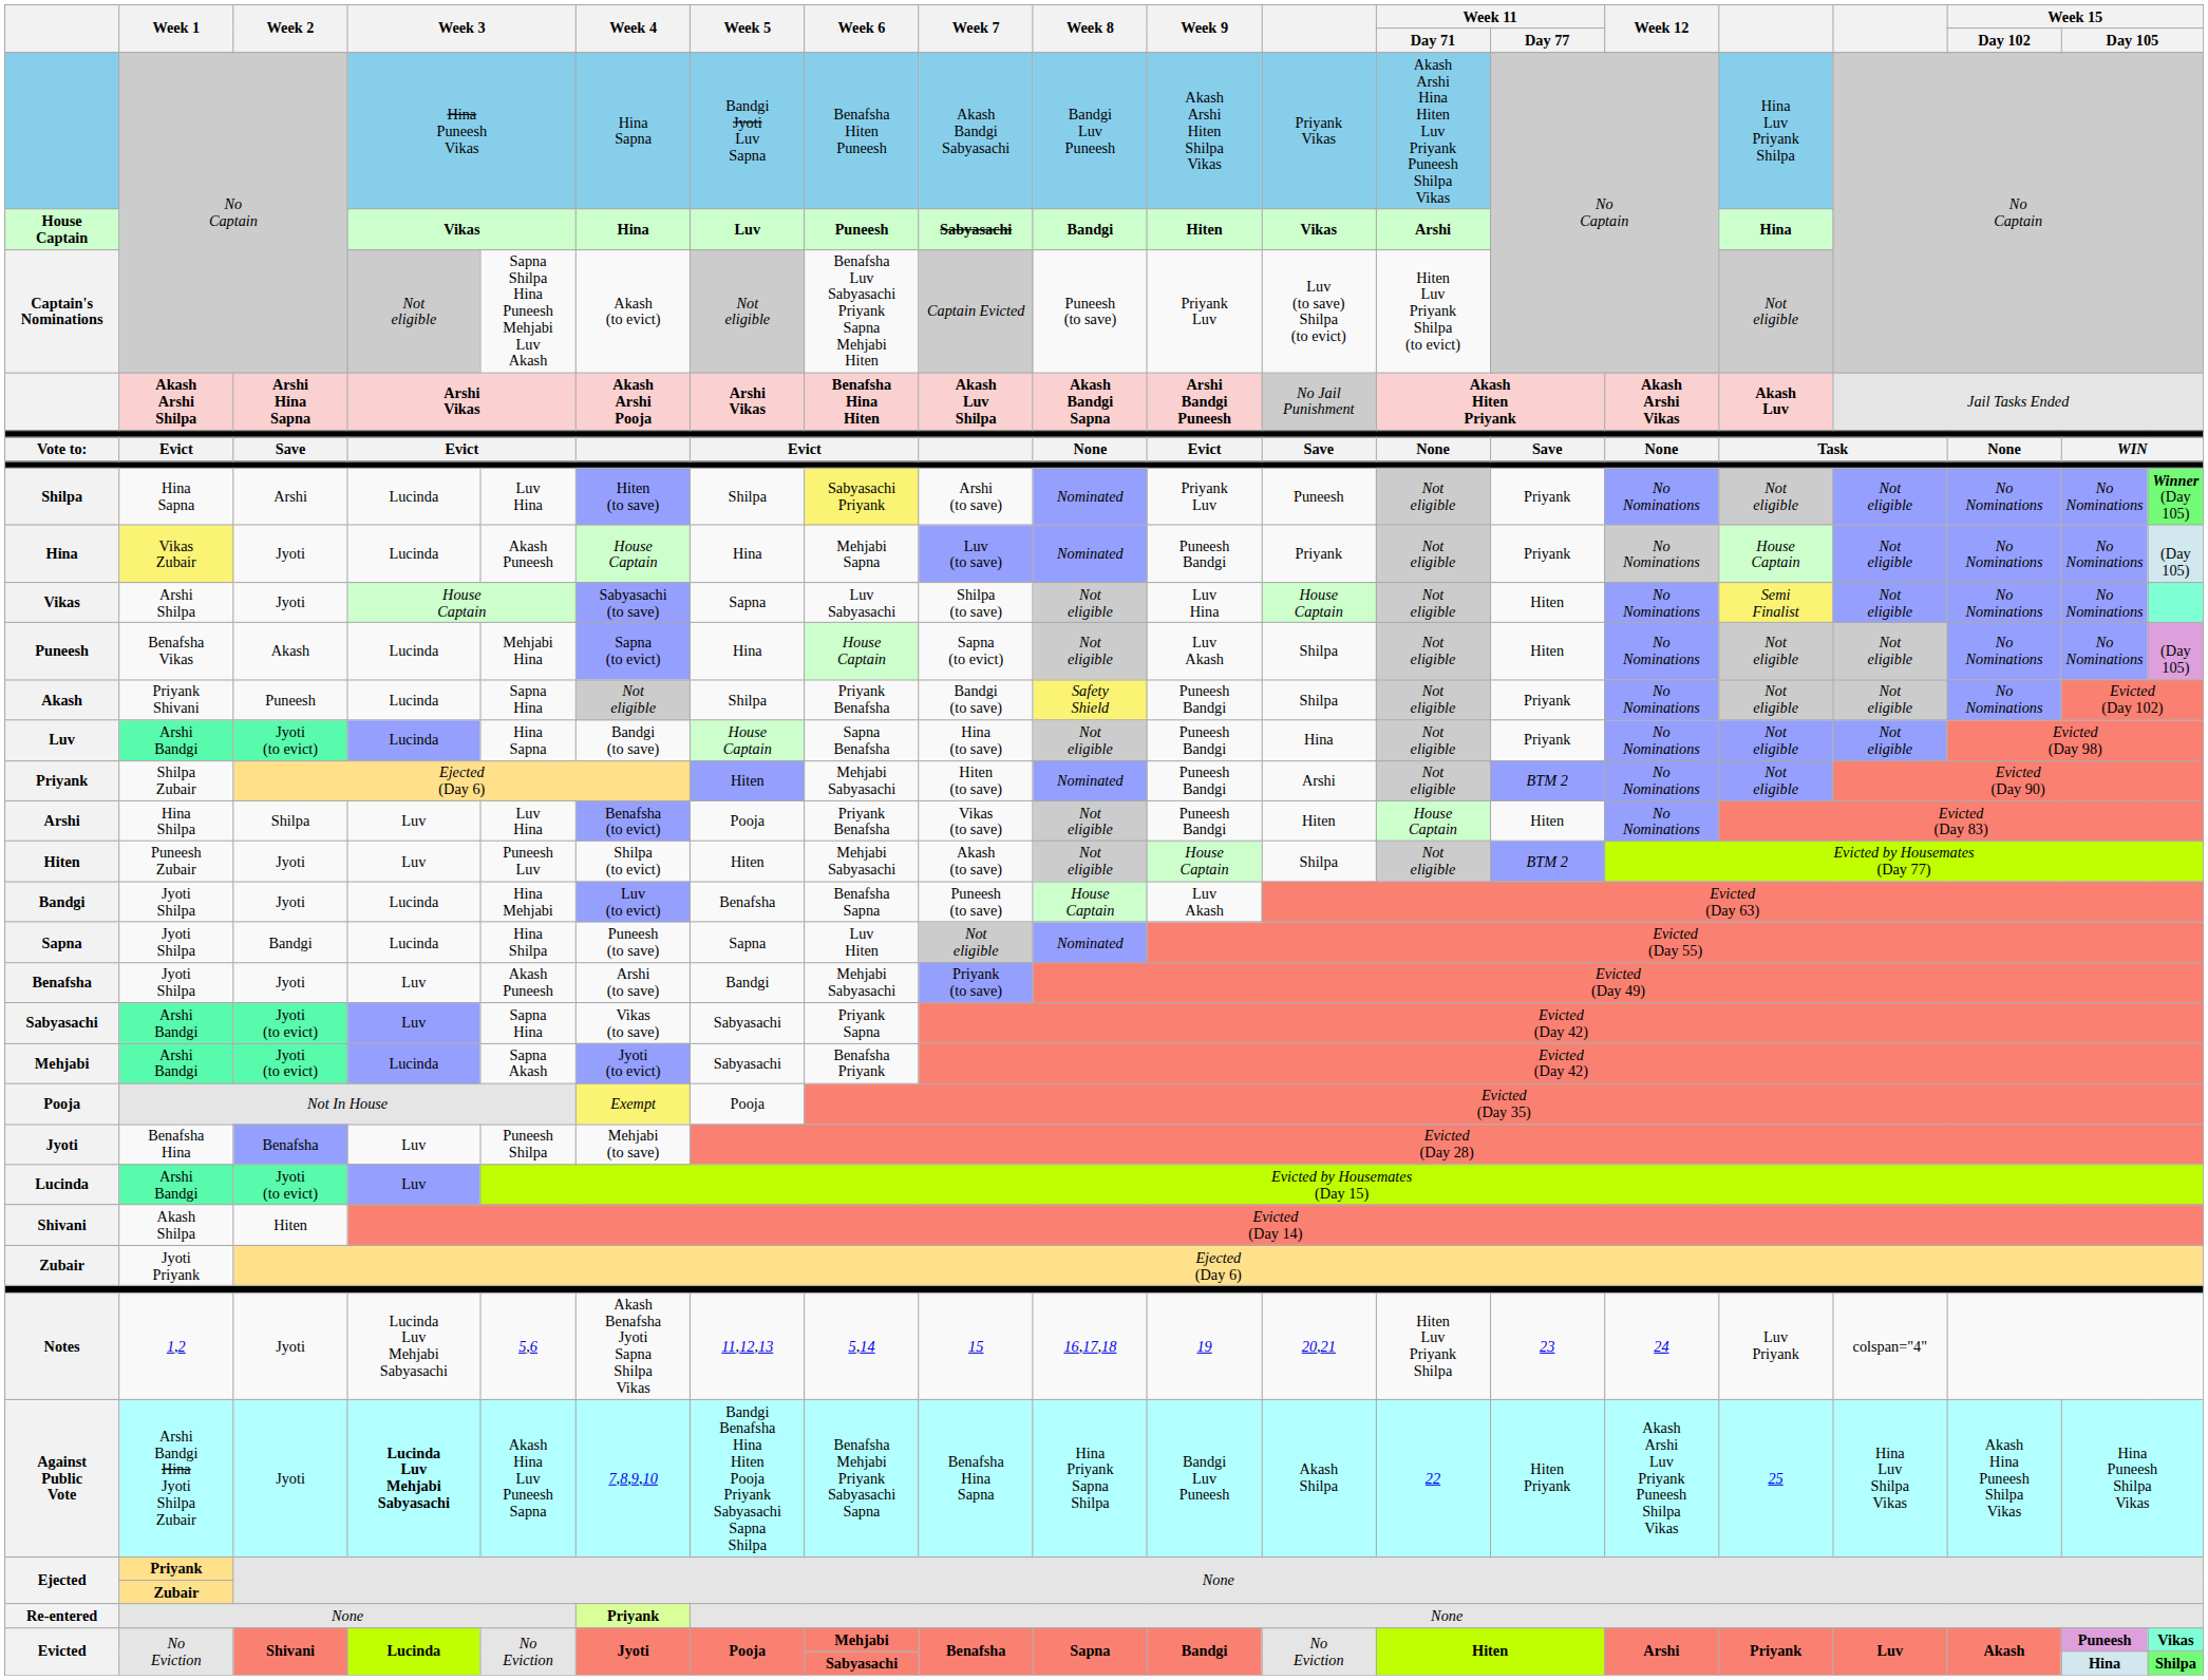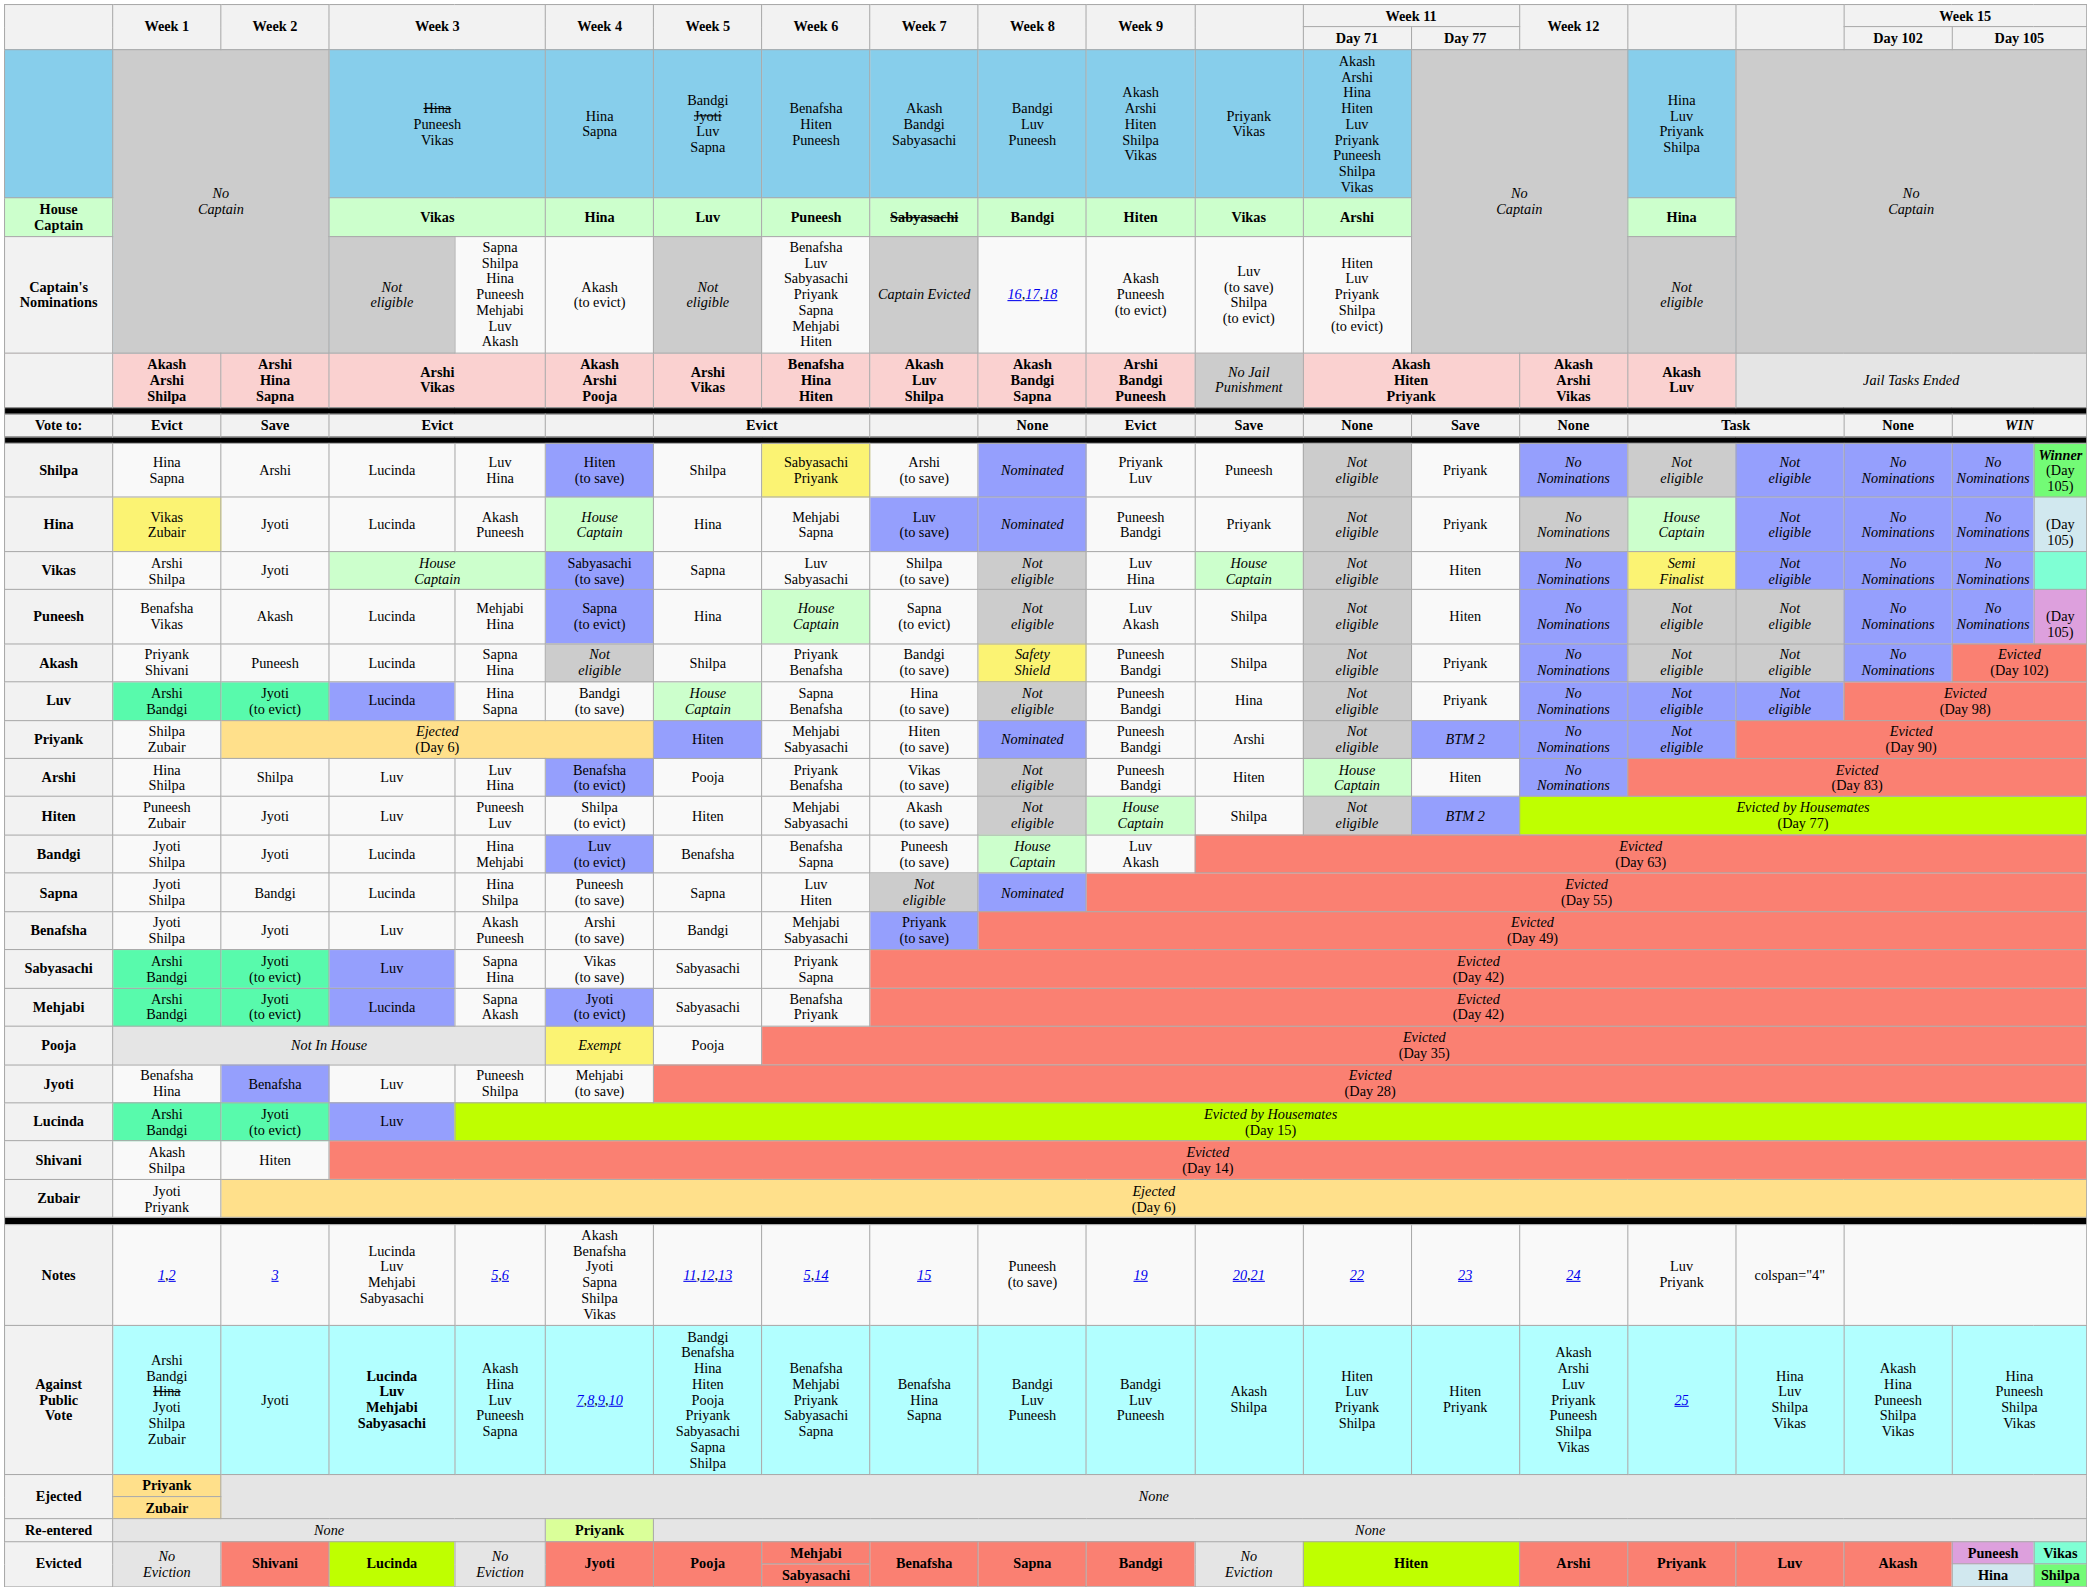Captain's Nominations | Week 8: Puneesh (to save) -> 16,17,18
Captain's Nominations | Week 9: Priyank Luv -> Akash Puneesh (to evict)
Notes | Week 2: Jyoti -> 3
Notes | Week 8: 16,17,18 -> Puneesh (to save)
Notes | Week 11 / Day 71: Hiten Luv Priyank Shilpa -> 22
Against Public Vote | Week 8: Hina Priyank Sapna Shilpa -> Bandgi Luv Puneesh
Against Public Vote | Week 11 / Day 71: 22 -> Hiten Luv Priyank Shilpa
